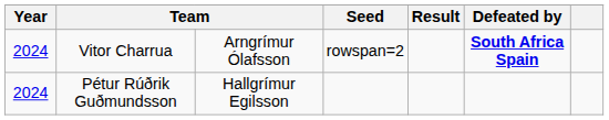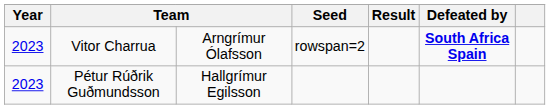Vitor Charrua | Year: 2024 -> 2023
Pétur Rúðrik Guðmundsson | Year: 2024 -> 2023
